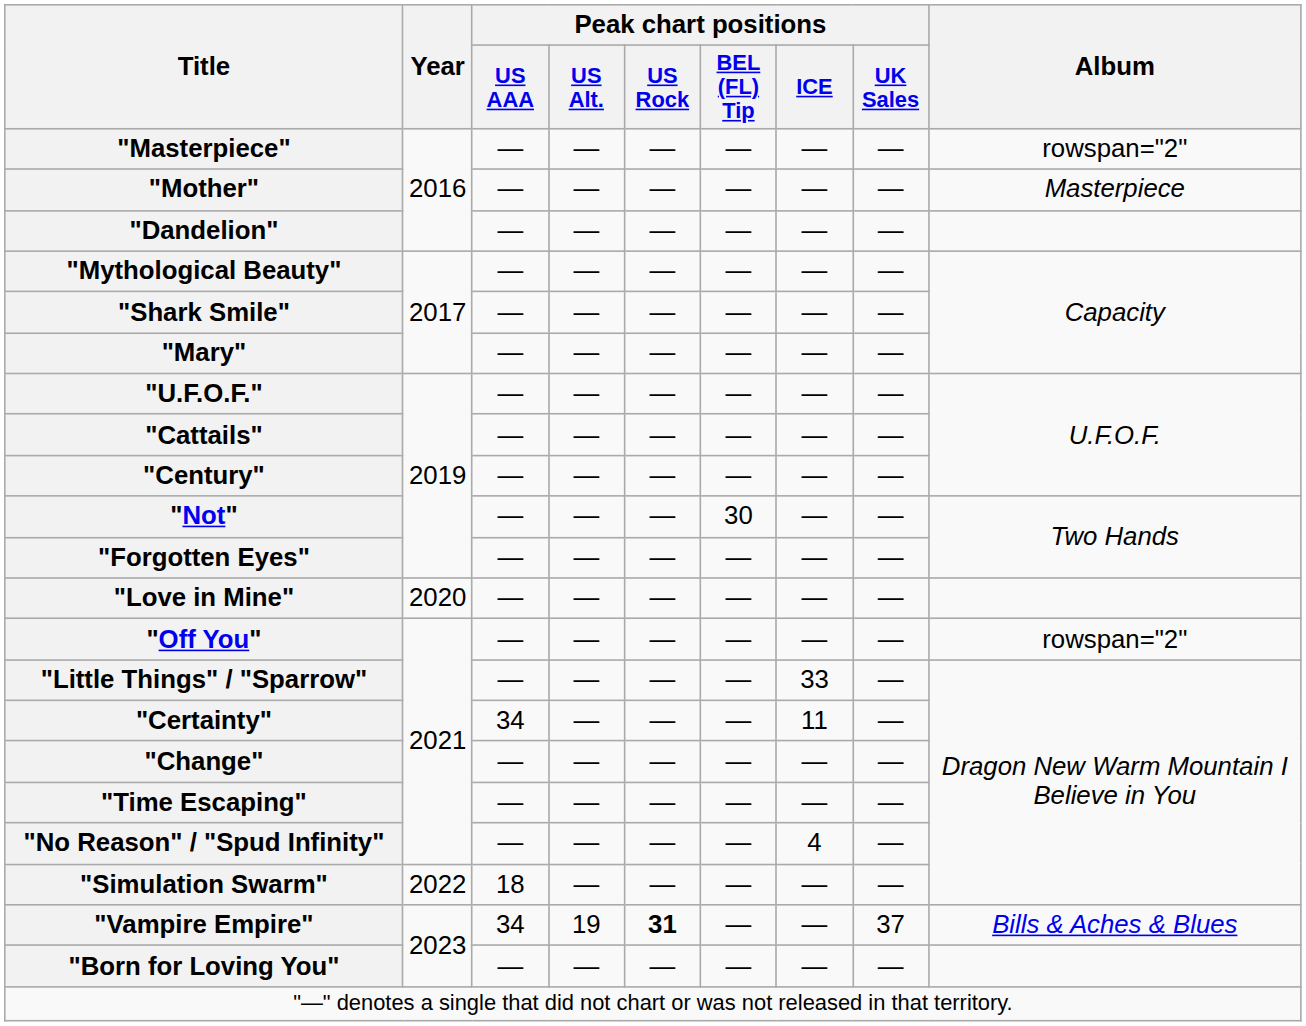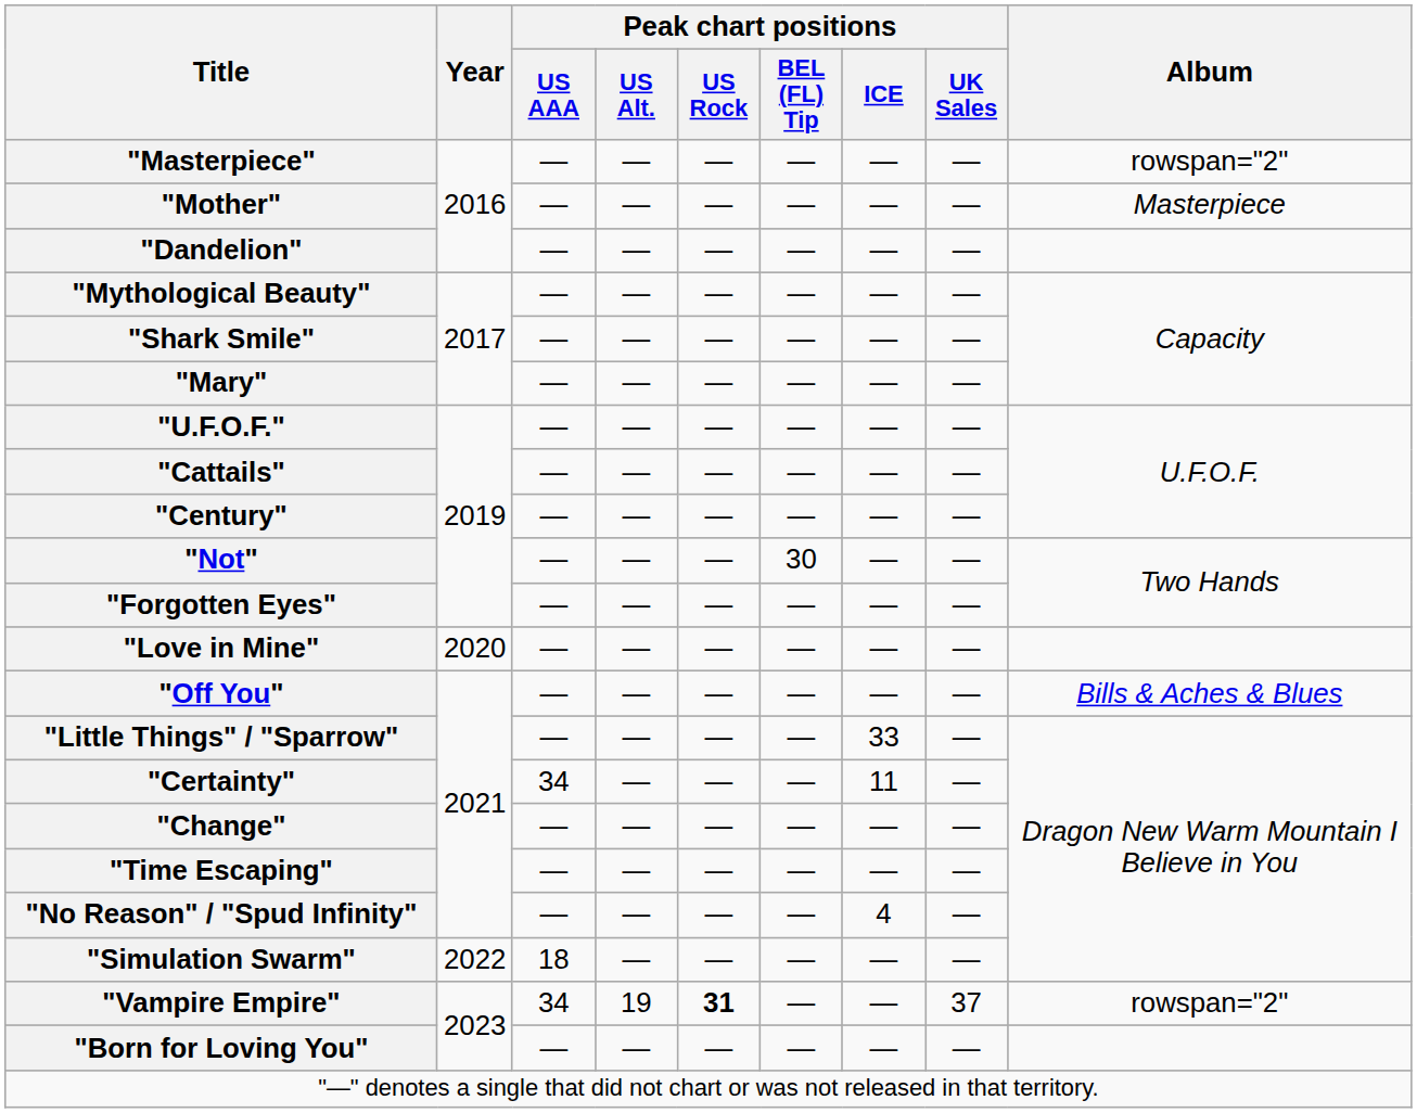"Off You" | Album: rowspan="2" -> Bills & Aches & Blues
"Vampire Empire" | Album: Bills & Aches & Blues -> rowspan="2"
